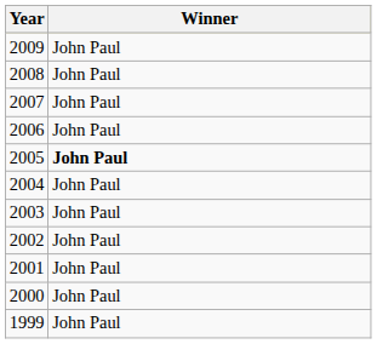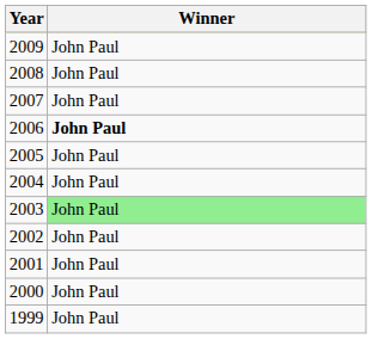2006 | Winner: normal -> bold
2005 | Winner: bold -> normal
2003 | Winner: no background -> lightgreen background
